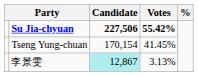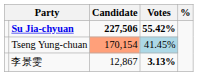Tseng Yung-chuan | Candidate: no background -> lightsalmon background
Tseng Yung-chuan | Votes: no background -> lightblue background
李景雯 | Candidate: paleturquoise background -> no background
李景雯 | Votes: normal -> bold
